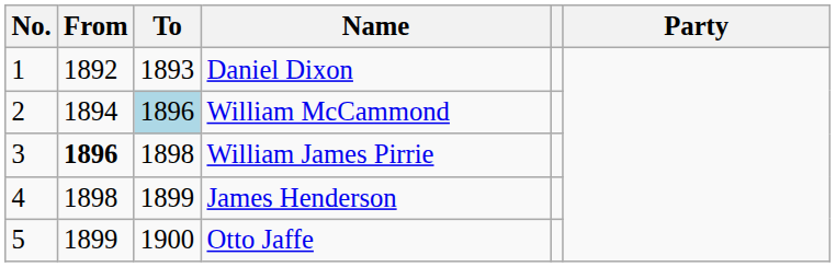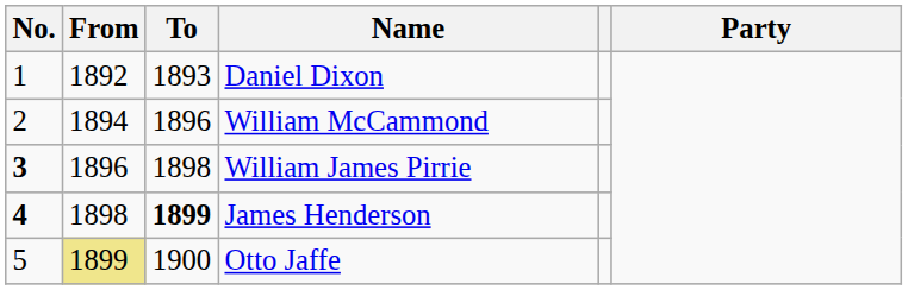William McCammond | To: lightblue background -> no background
William James Pirrie | No.: normal -> bold
William James Pirrie | From: bold -> normal
James Henderson | No.: normal -> bold
James Henderson | To: normal -> bold
Otto Jaffe | From: no background -> khaki background
